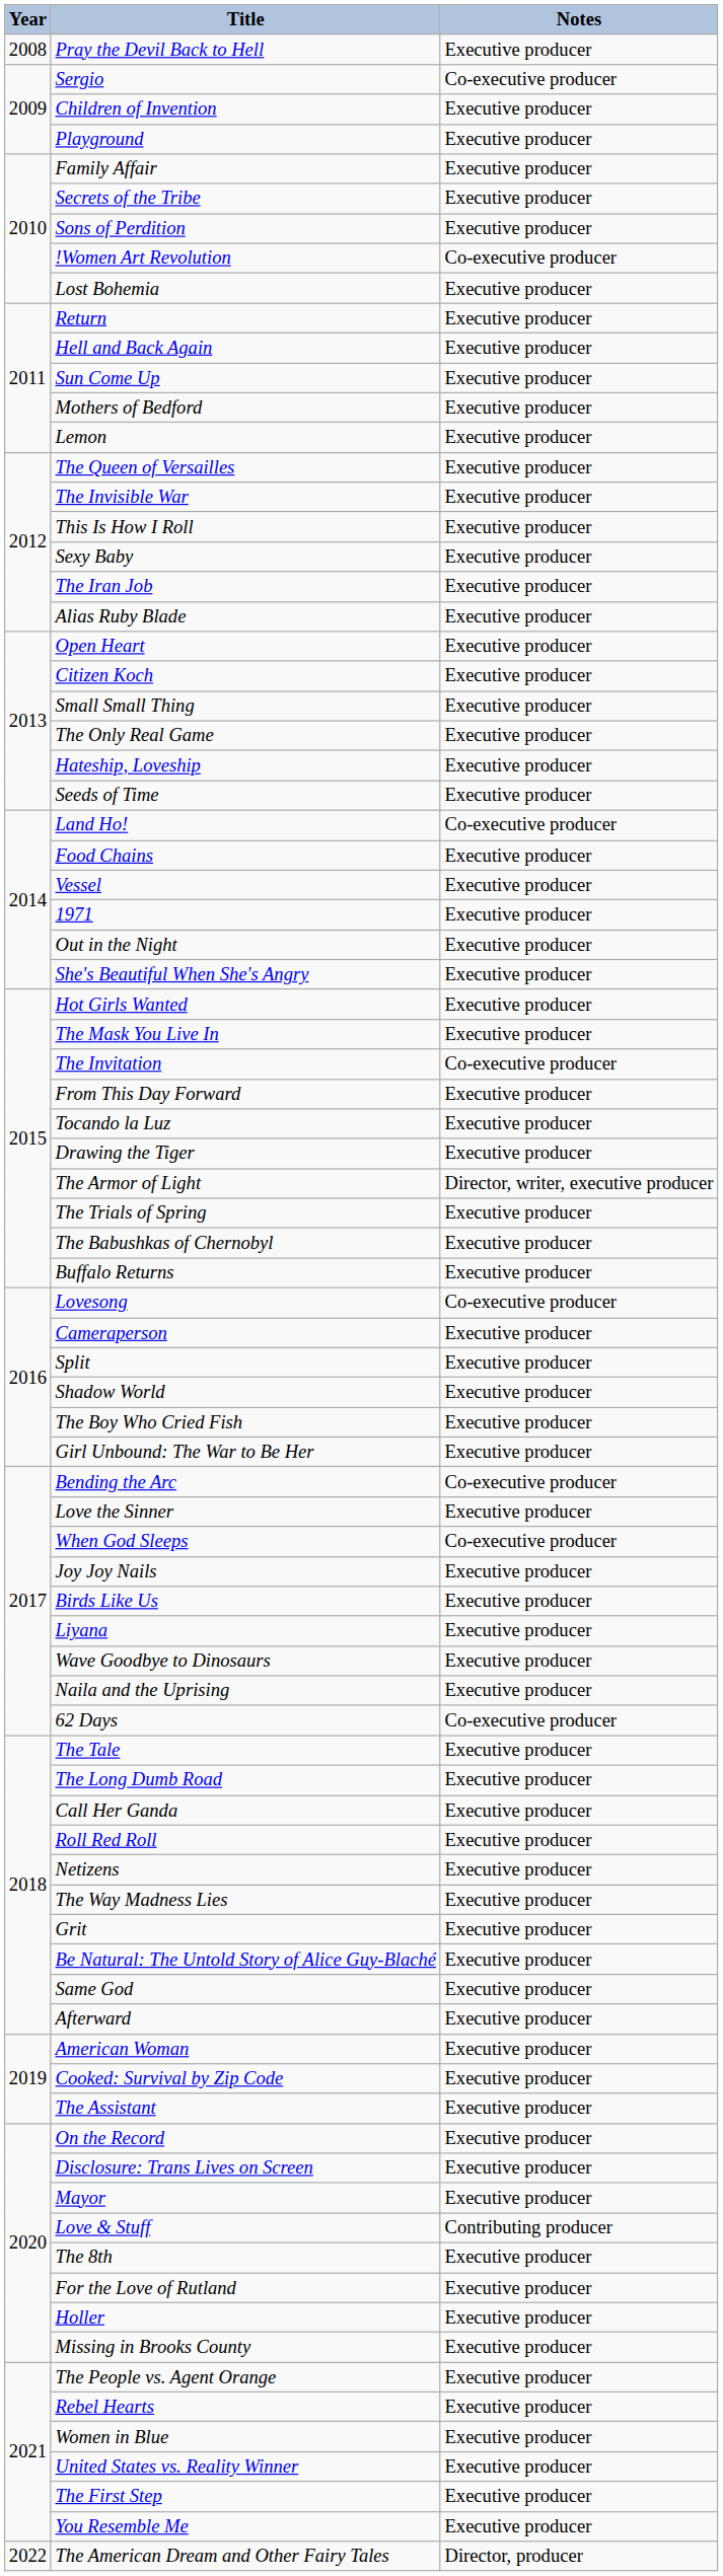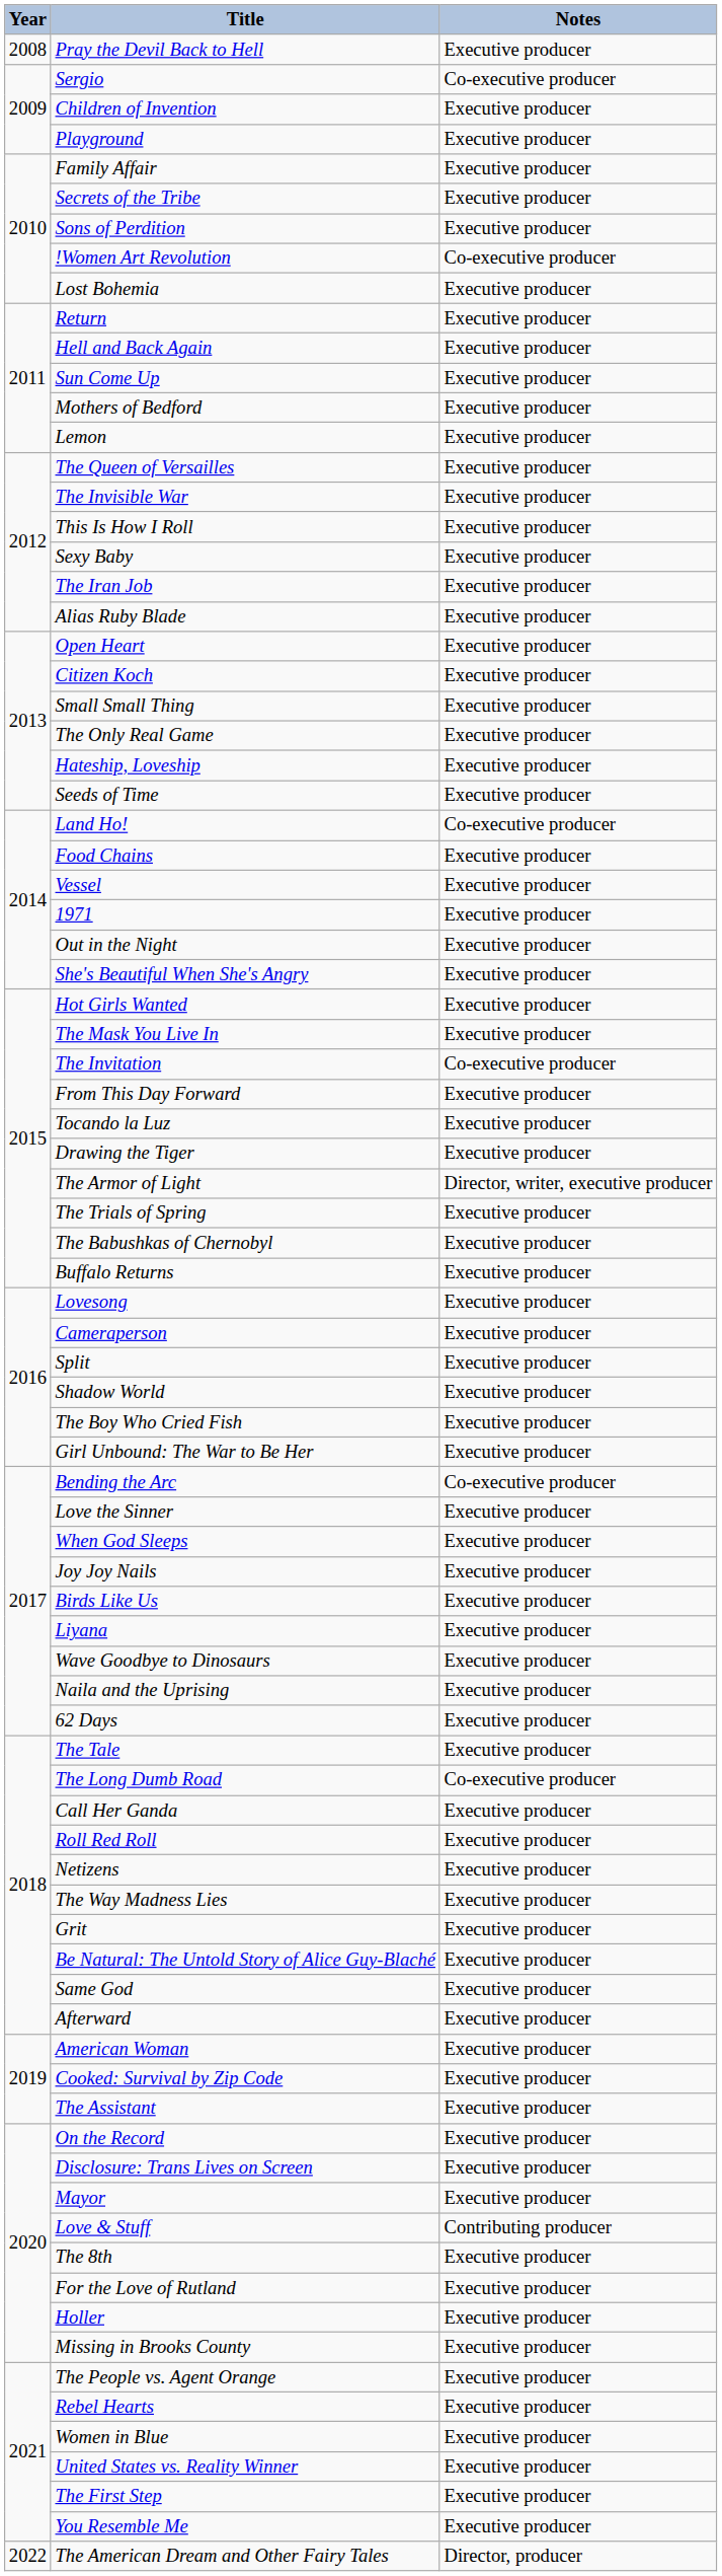Lovesong | Notes: Co-executive producer -> Executive producer
When God Sleeps | Notes: Co-executive producer -> Executive producer
62 Days | Notes: Co-executive producer -> Executive producer
The Long Dumb Road | Notes: Executive producer -> Co-executive producer
